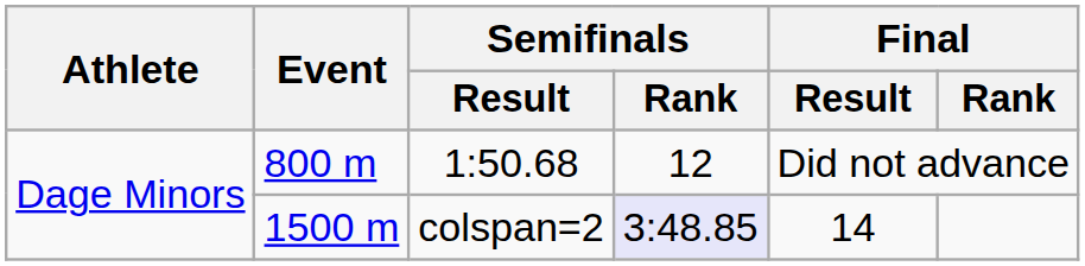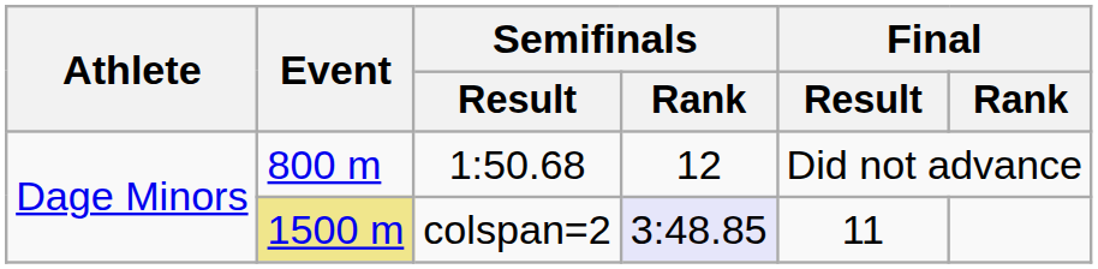colspan=2 | Event: no background -> khaki background
colspan=2 | Final / Result: 14 -> 11
